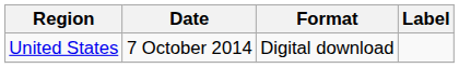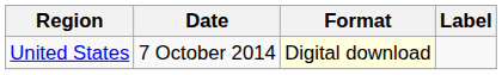United States | Format: no background -> lightyellow background
